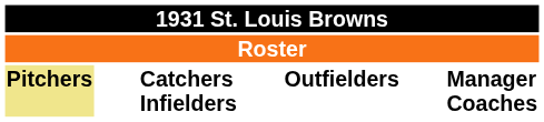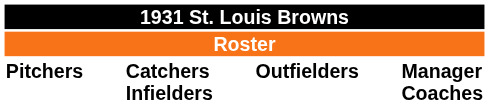Pitchers | column 1: khaki background -> no background
